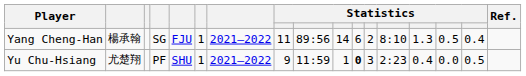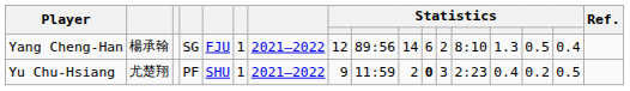Yang Cheng-Han | column 8: 11 -> 12
Yu Chu-Hsiang | column 10: 1 -> 2
Yu Chu-Hsiang | column 15: 0.0 -> 0.2
